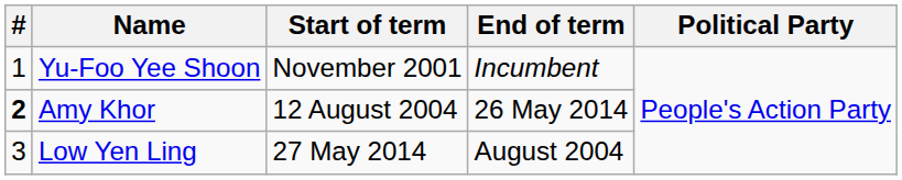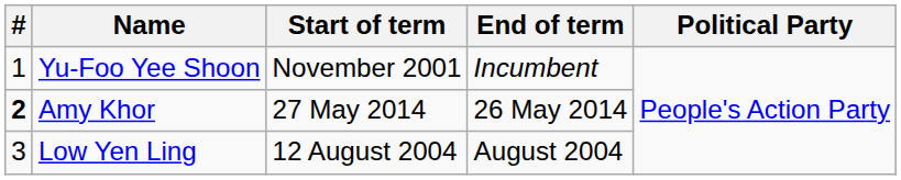Amy Khor | Start of term: 12 August 2004 -> 27 May 2014
Low Yen Ling | Start of term: 27 May 2014 -> 12 August 2004
